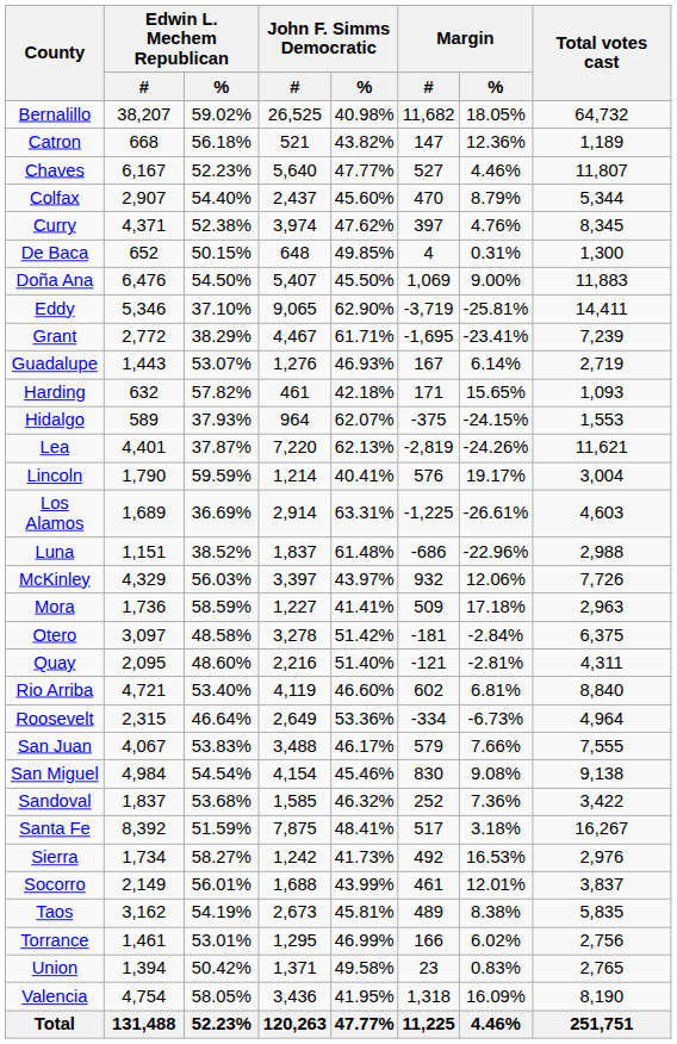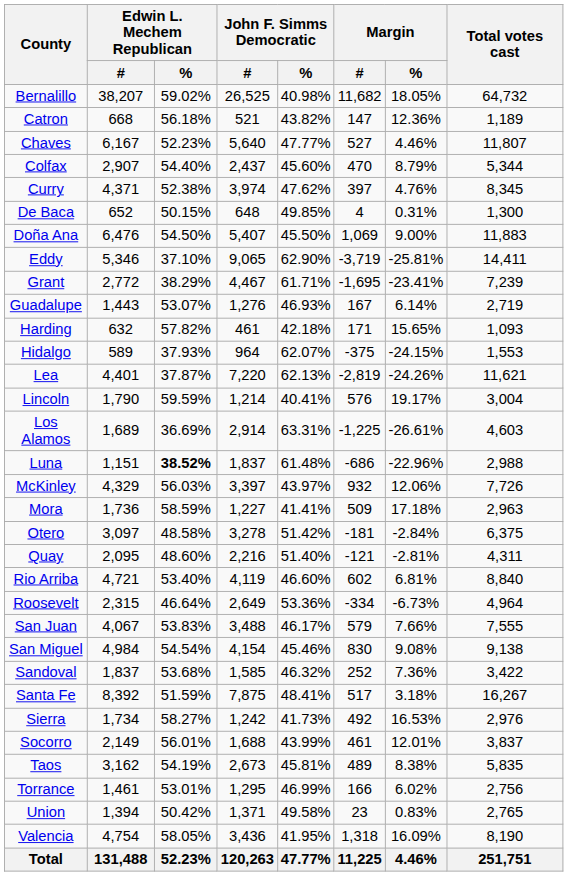Luna | Edwin L. Mechem Republican / %: normal -> bold
